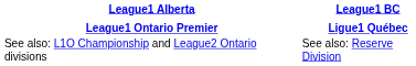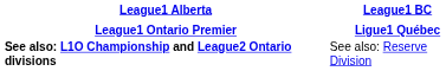row 3 | League1 Alberta: normal -> bold
